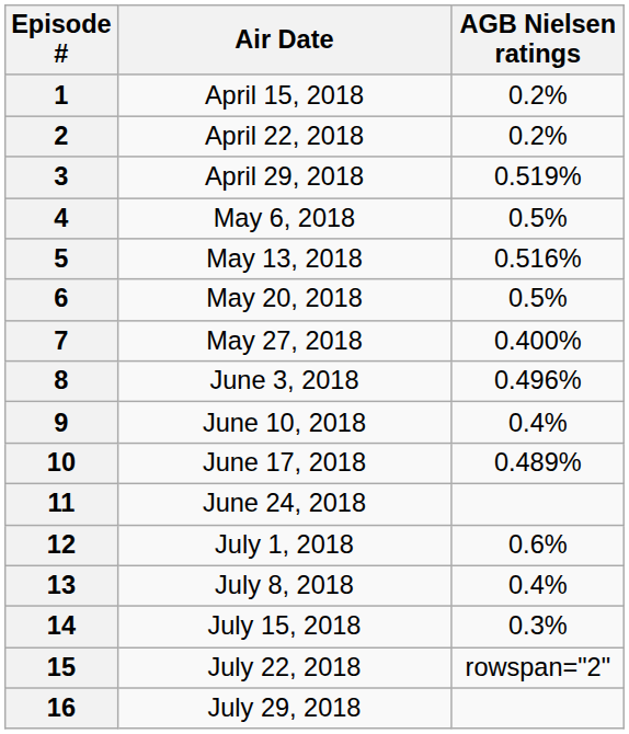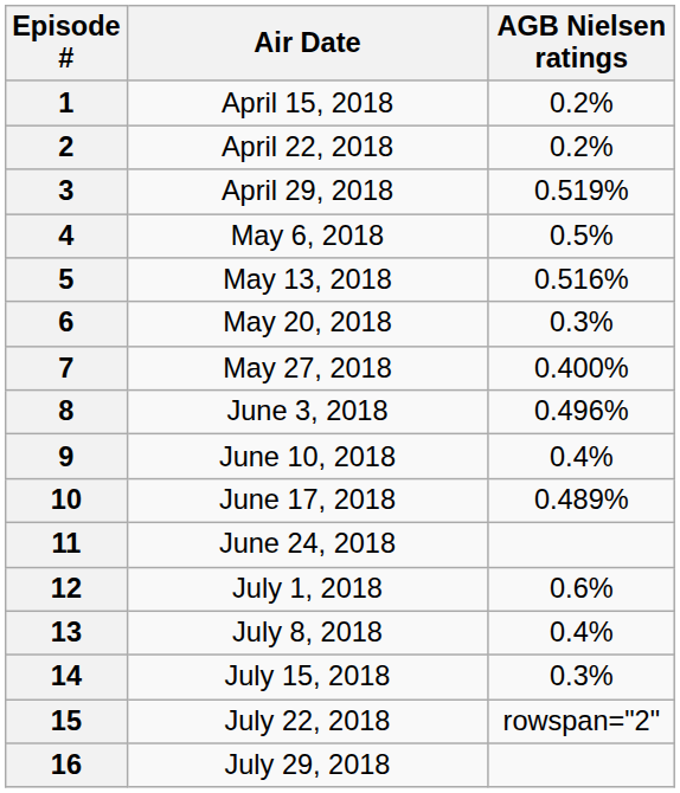6 | AGB Nielsen ratings: 0.5% -> 0.3%
